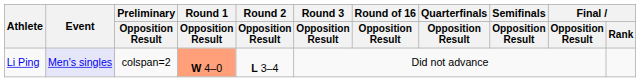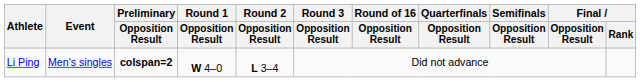Li Ping | Event: lavender background -> no background
Li Ping | Preliminary / Opposition Result: normal -> bold
Li Ping | Round 1 / Opposition Result: lightsalmon background -> no background
